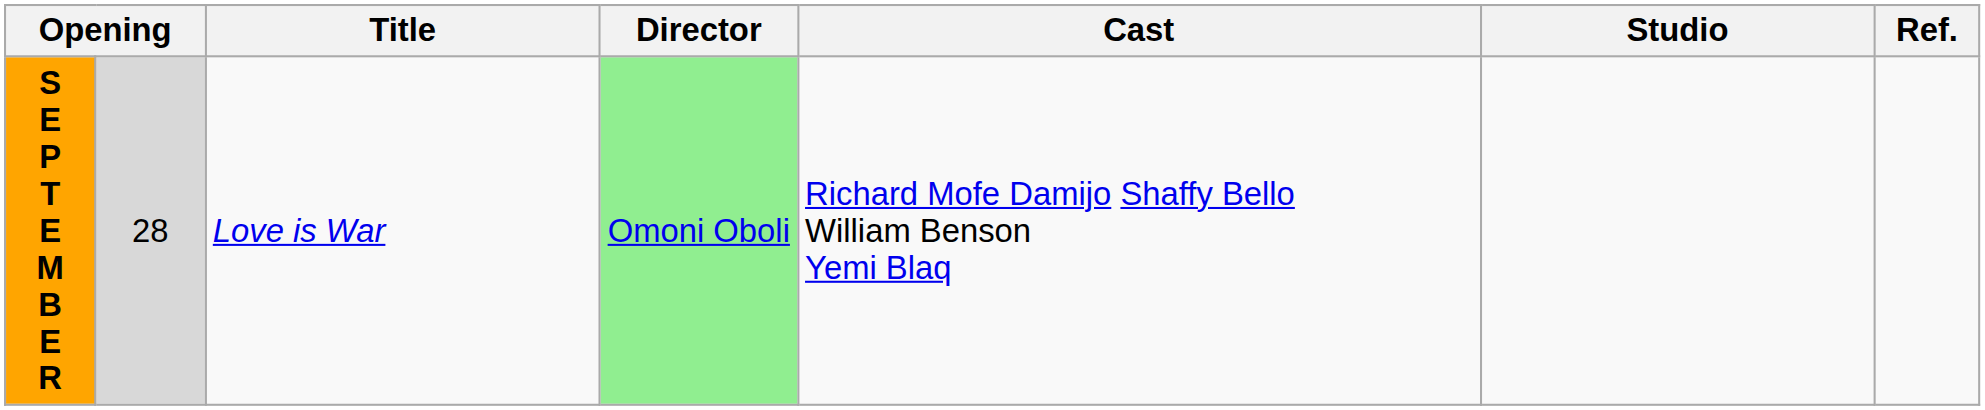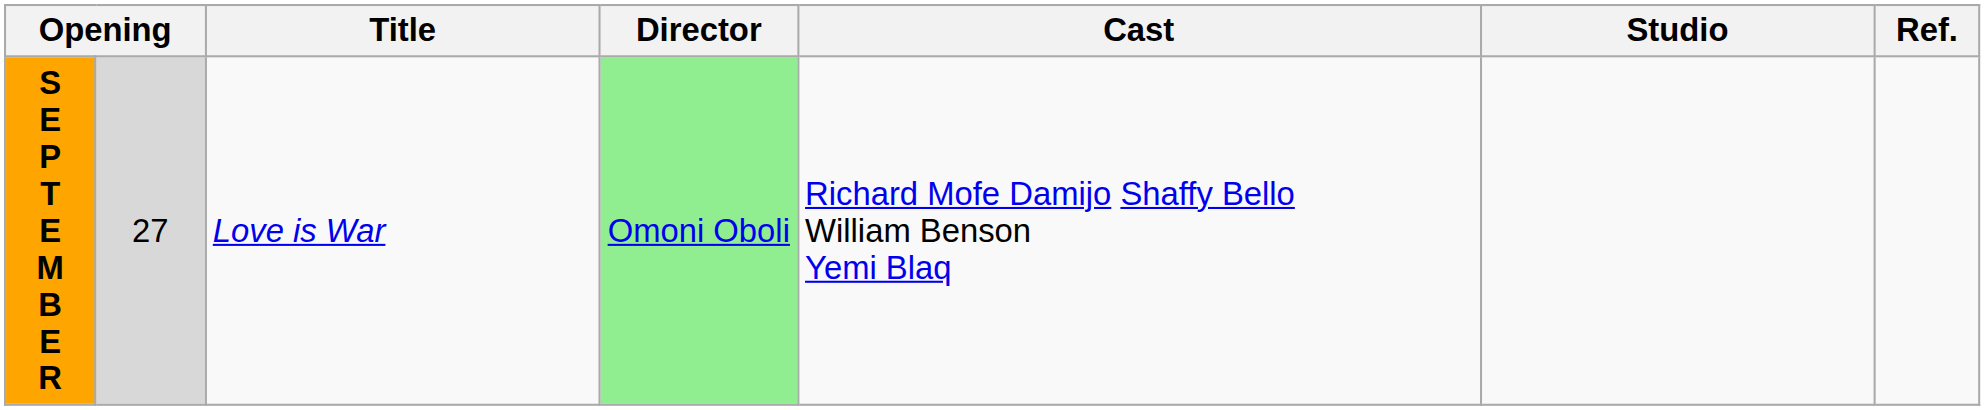S E P T E M B E R | column 2: 28 -> 27
